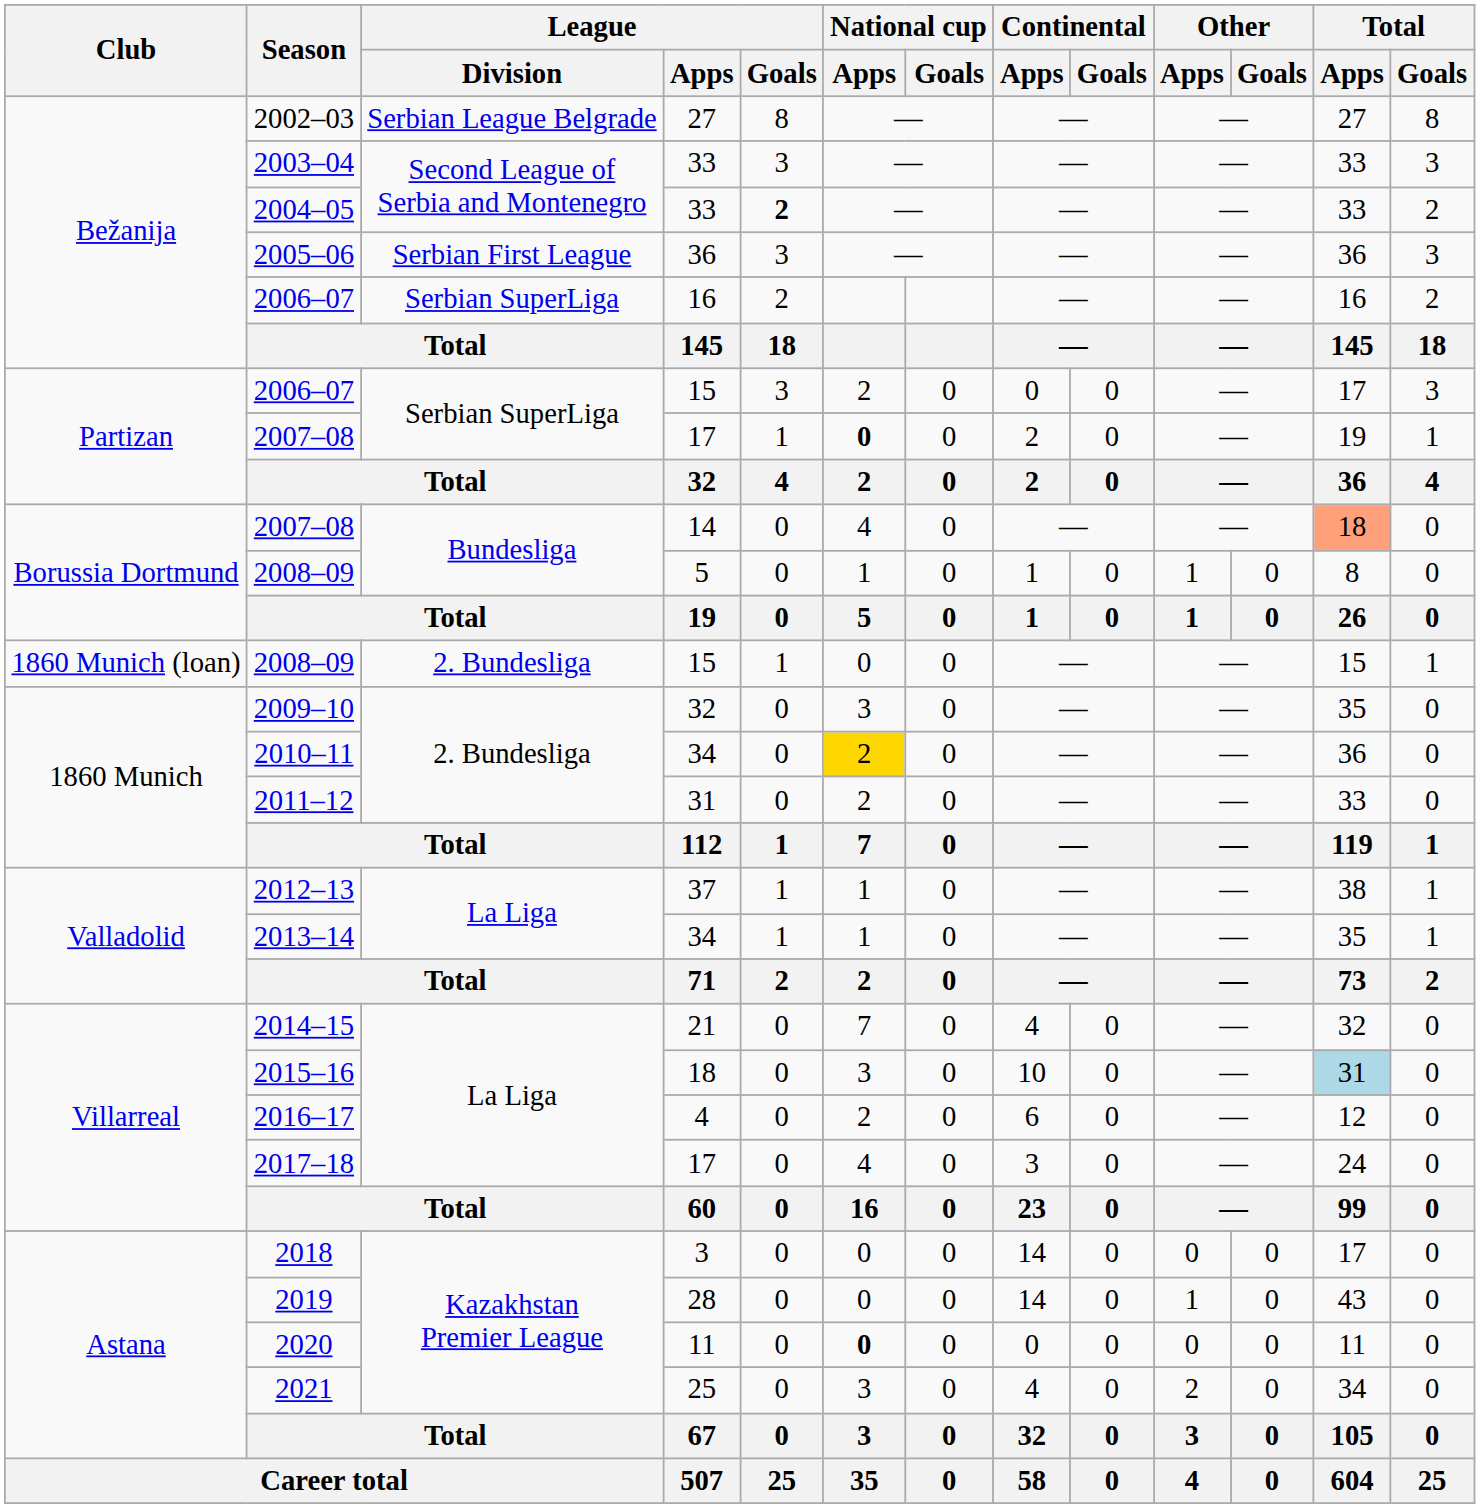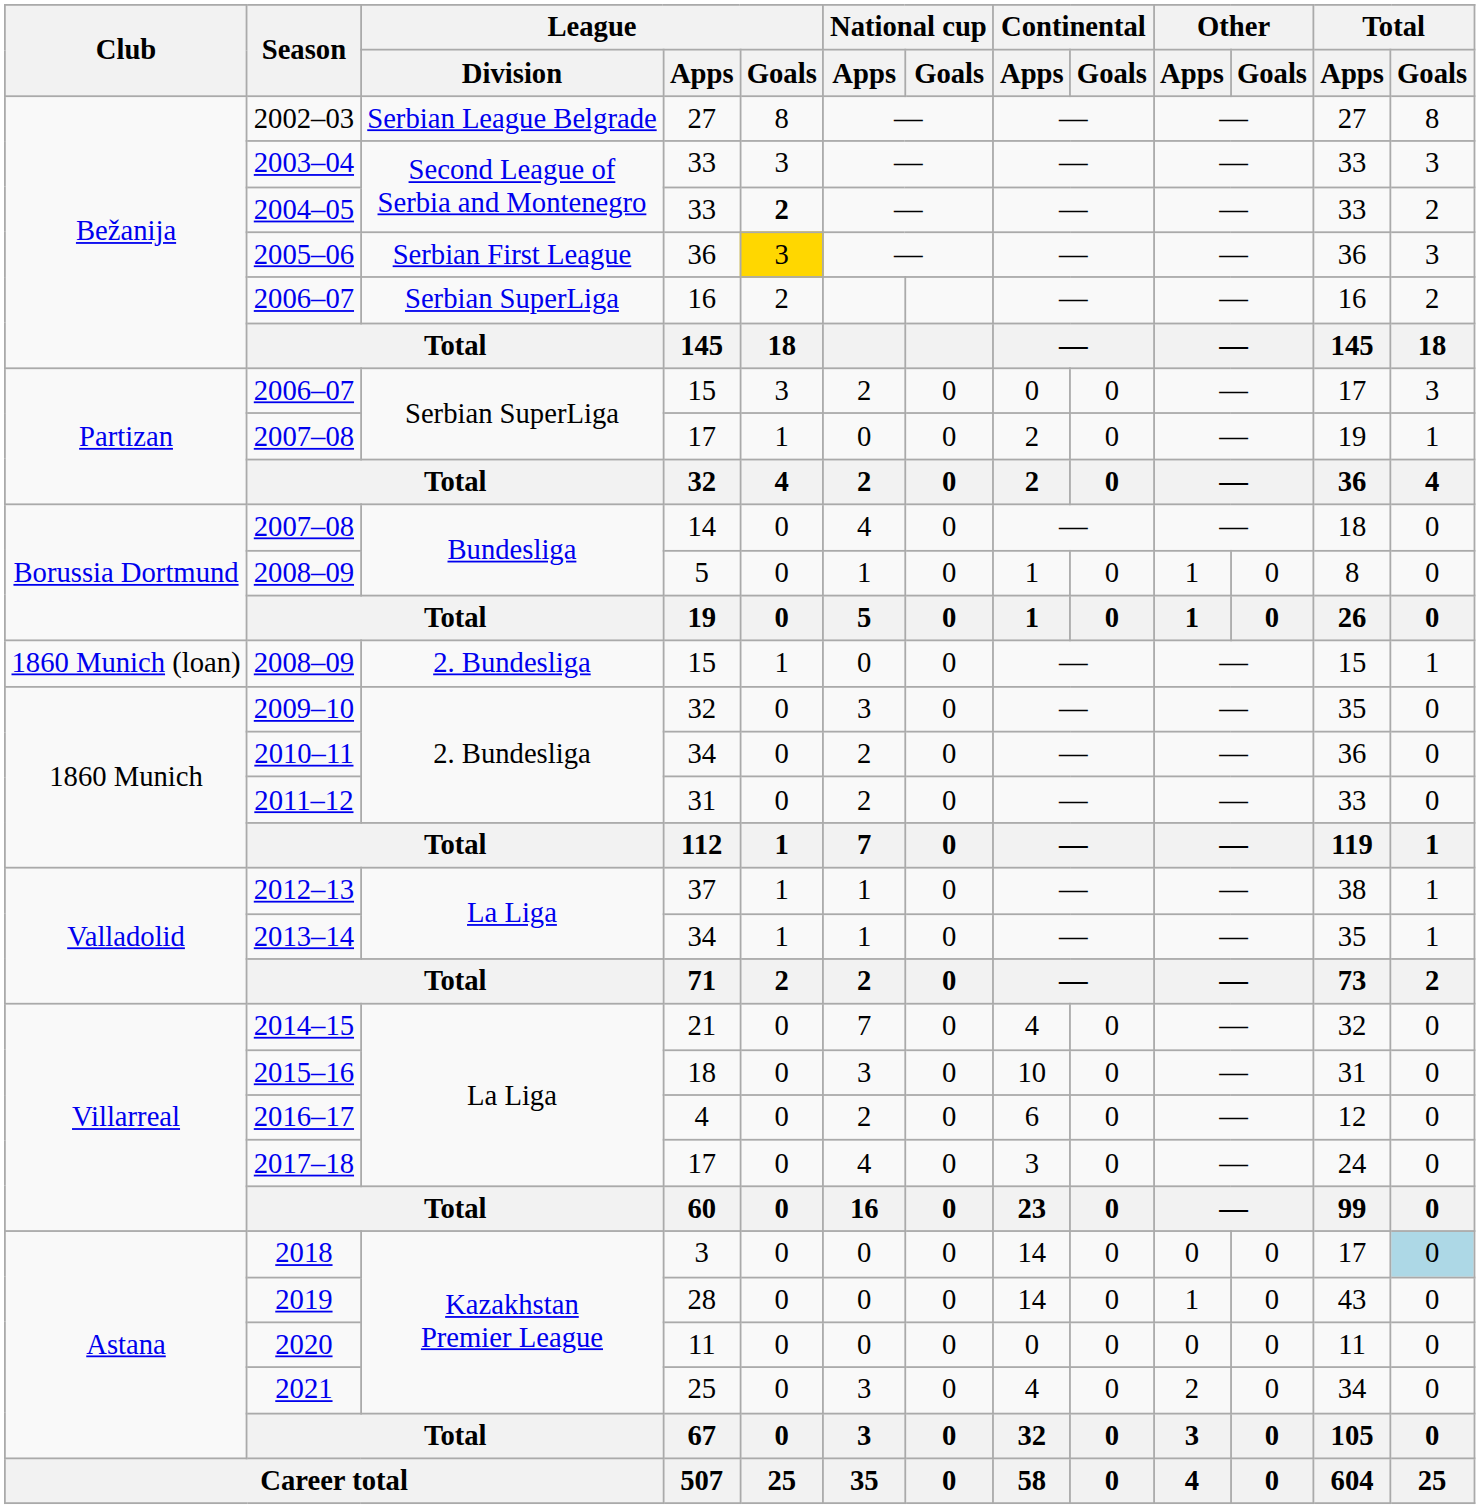2005–06 | League / Goals: no background -> gold background
2007–08 / 17 | National cup / Apps: bold -> normal
2007–08 / 14 | Total / Apps: lightsalmon background -> no background
2010–11 | National cup / Apps: gold background -> no background
2015–16 | Total / Apps: lightblue background -> no background
2018 | Total / Goals: no background -> lightblue background
2020 | National cup / Apps: bold -> normal
